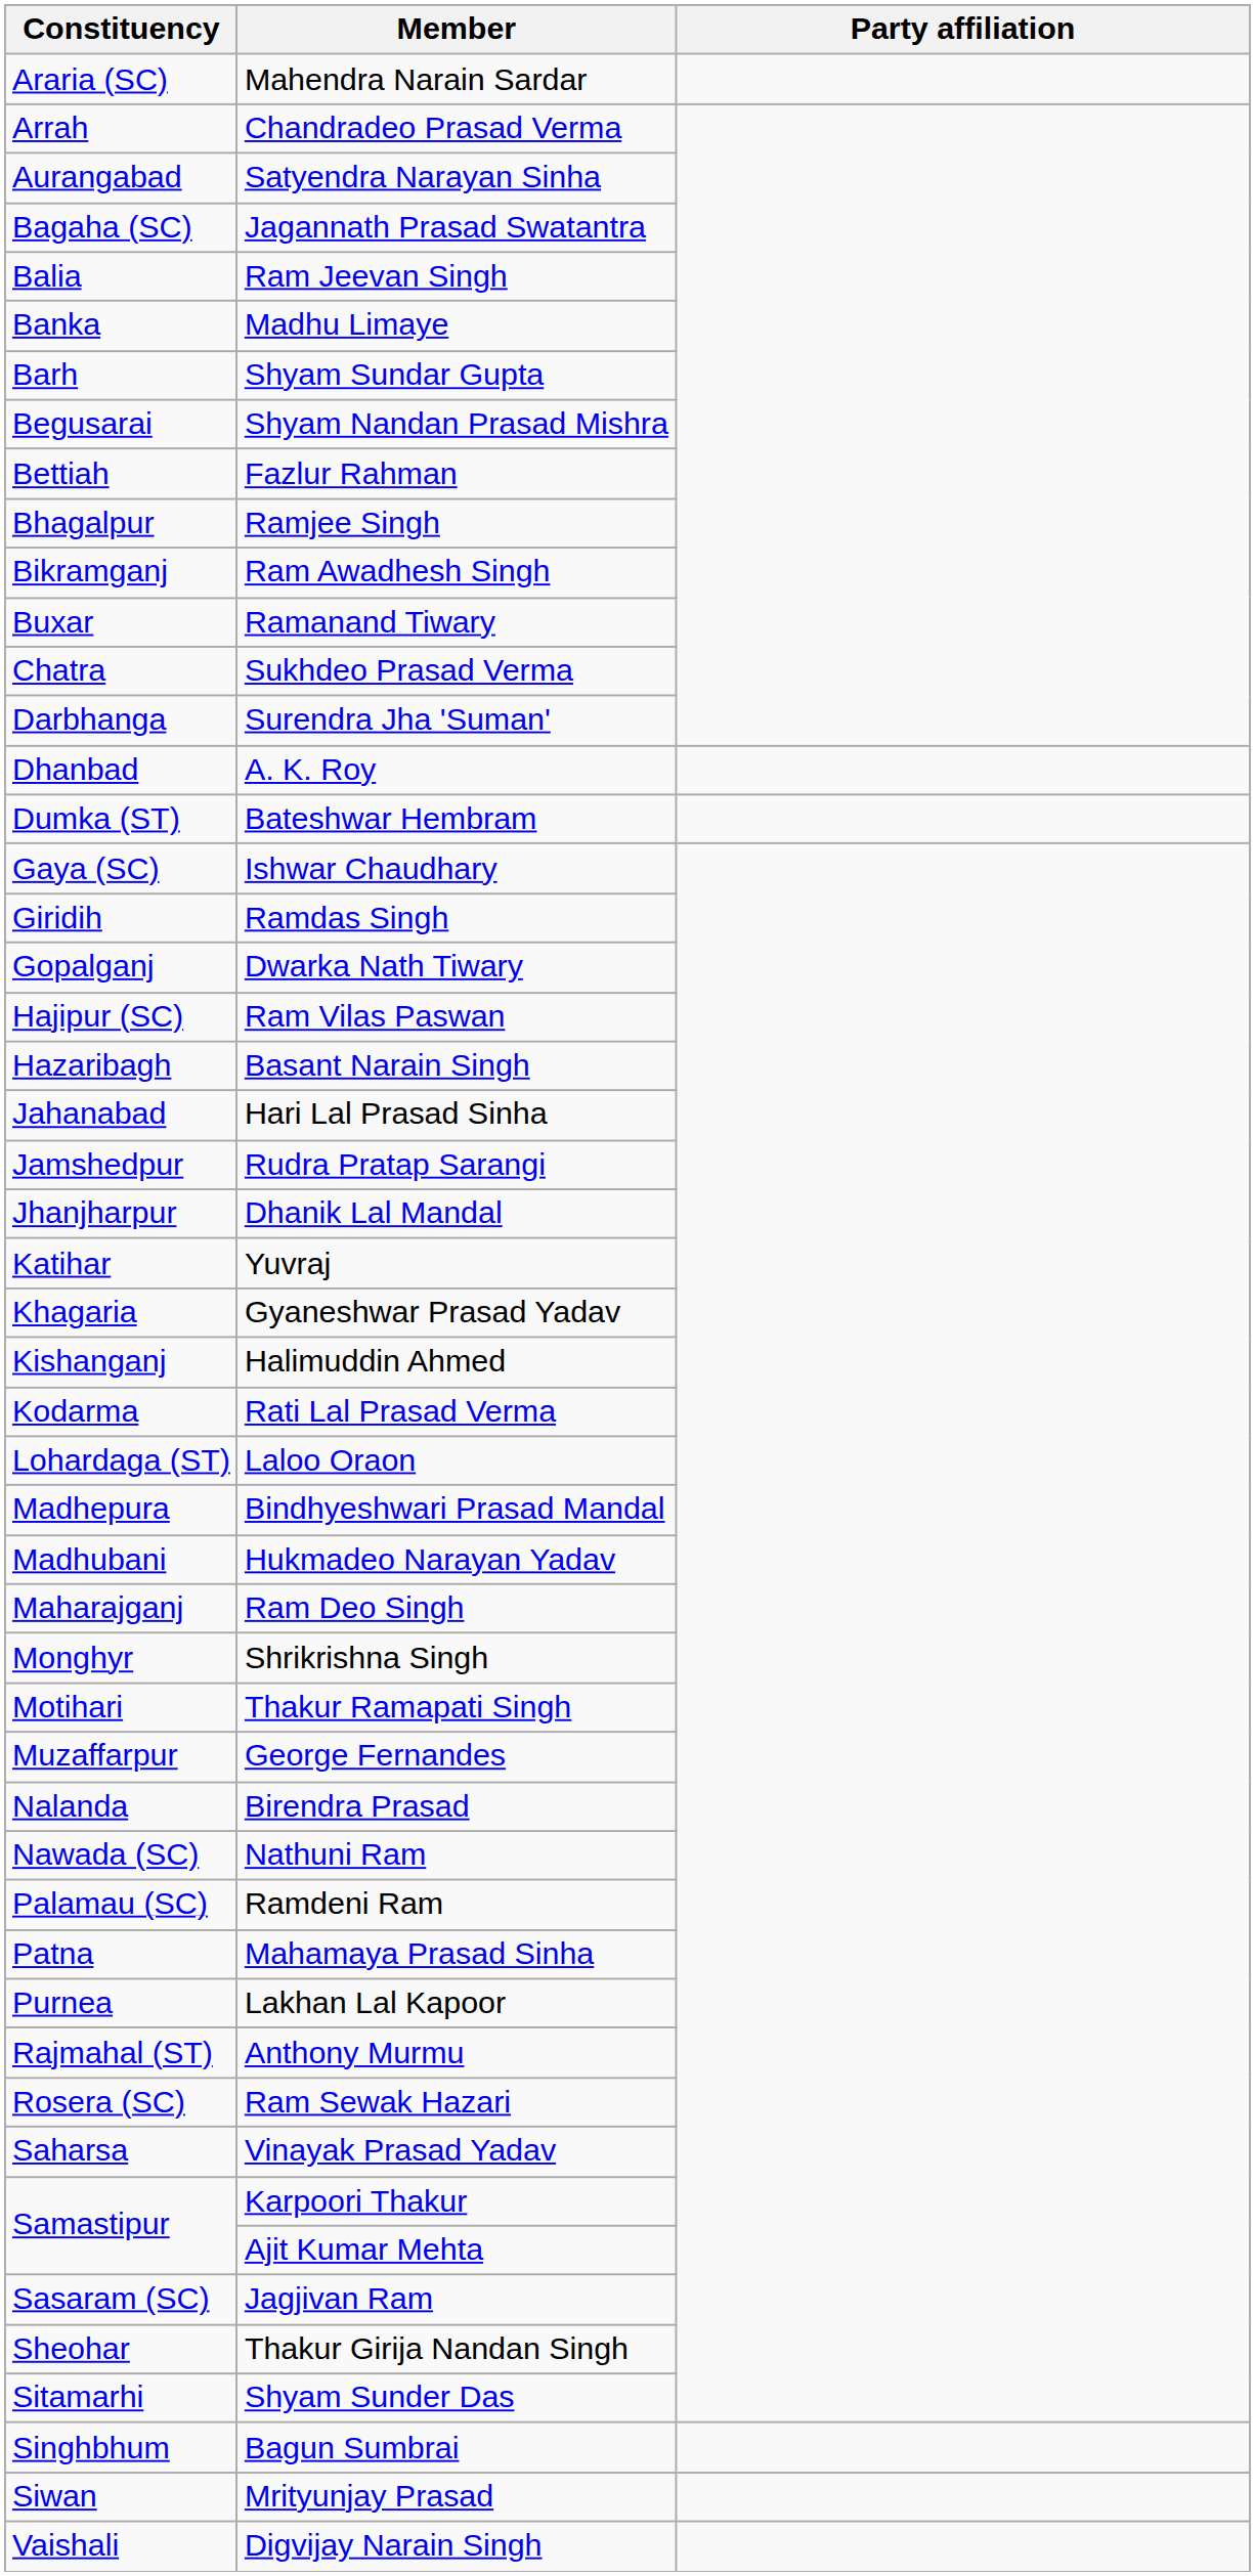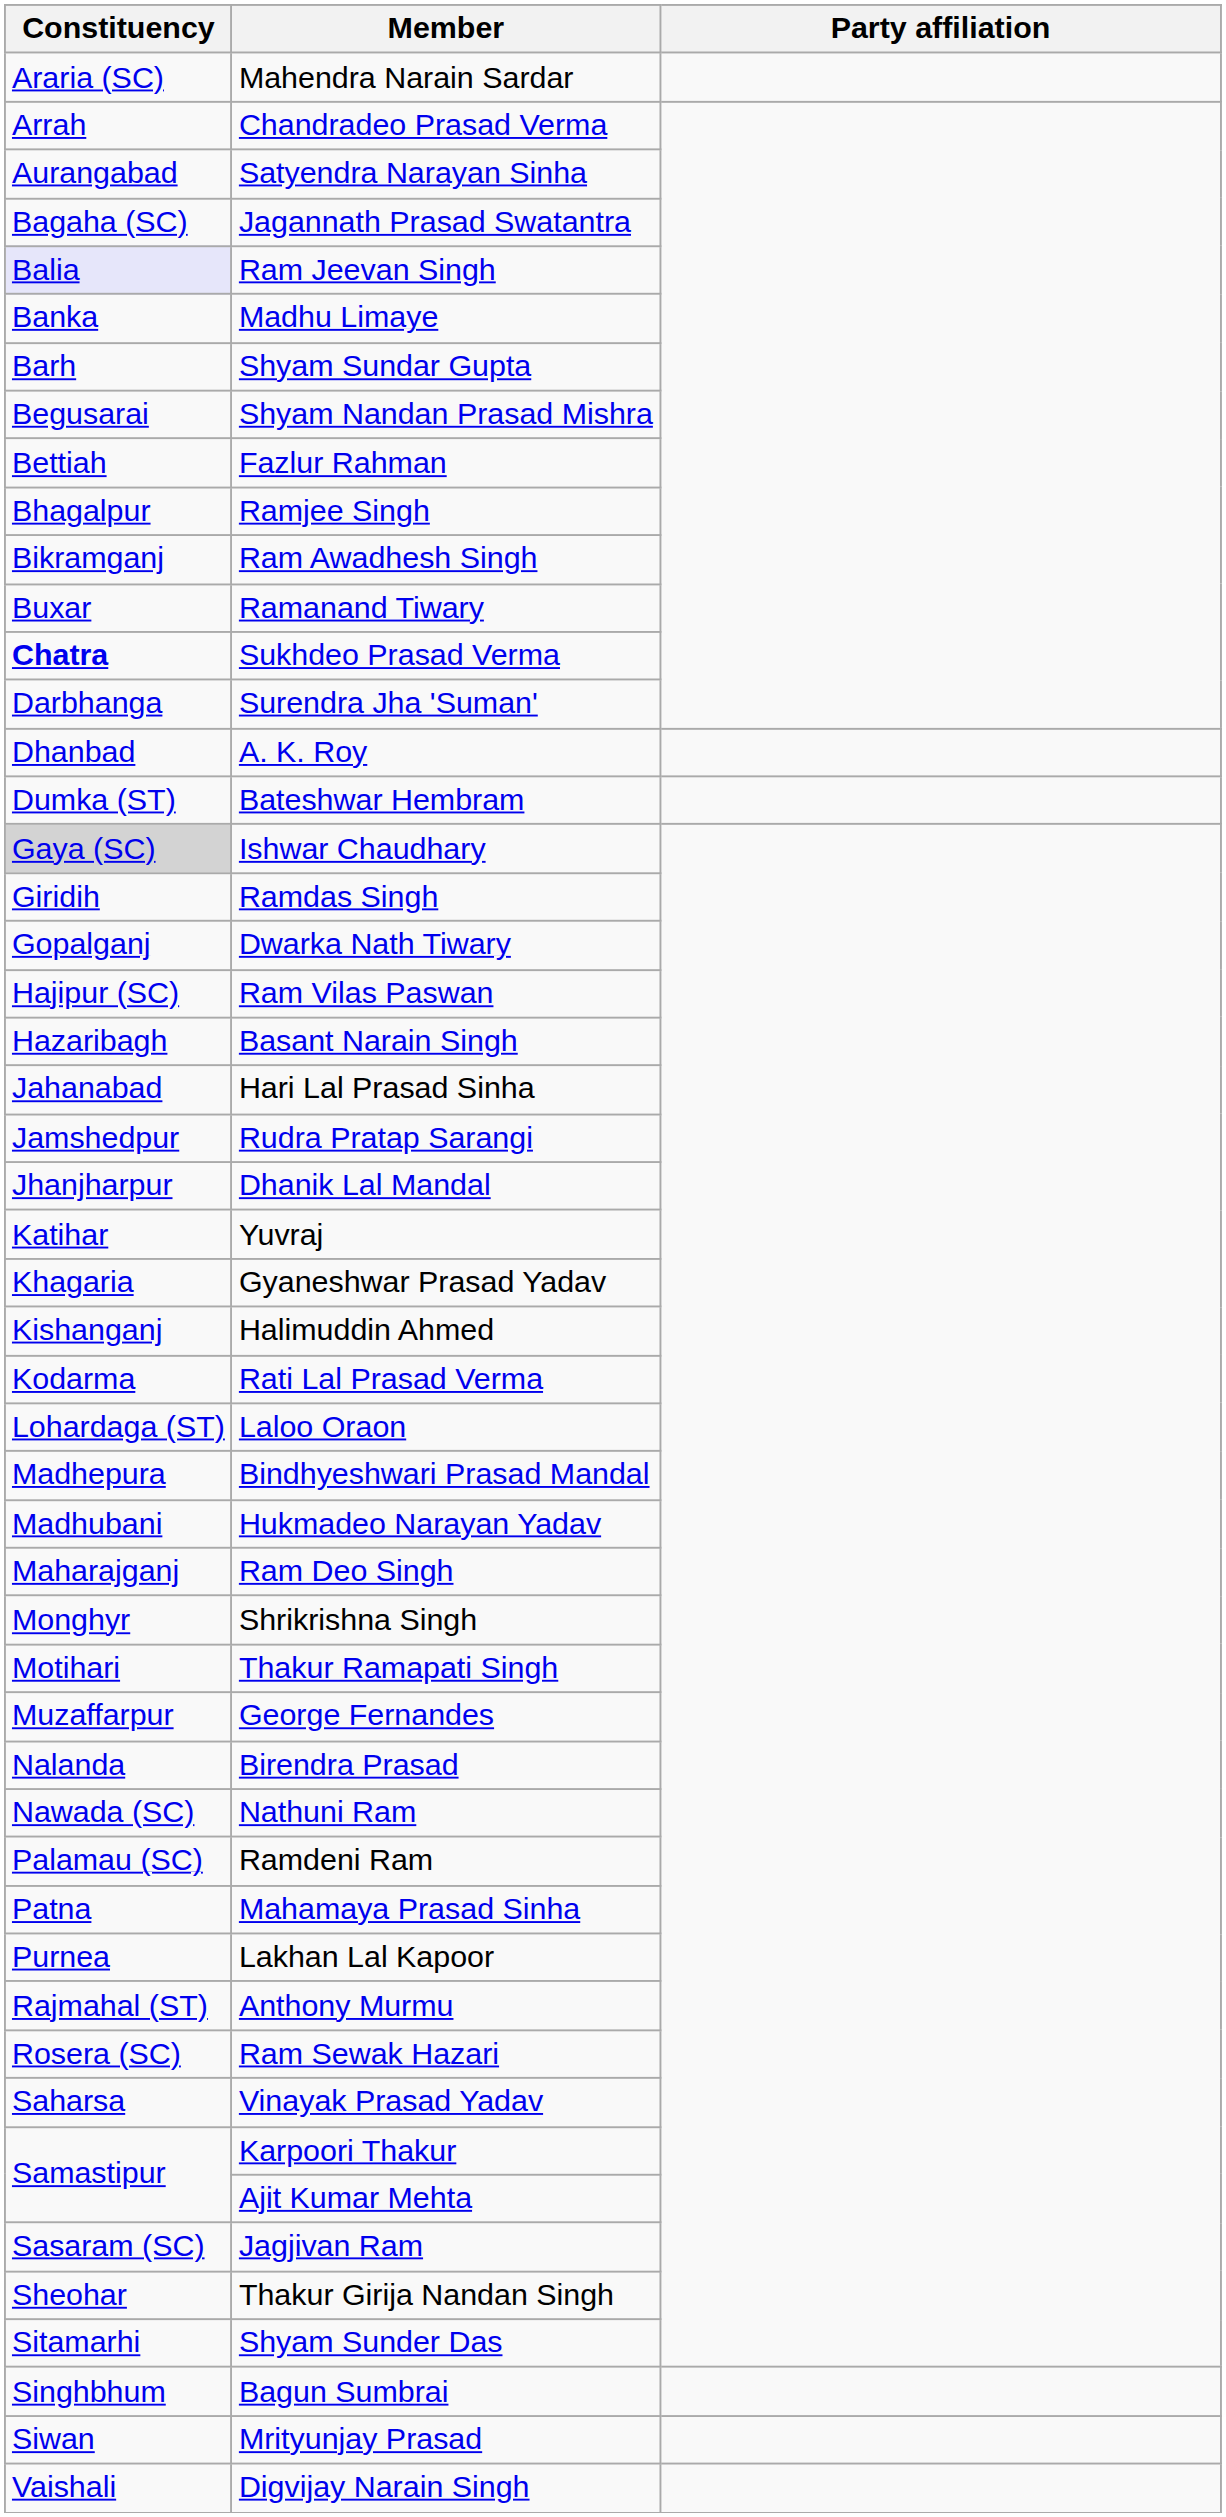Ram Jeevan Singh | Constituency: no background -> lavender background
Sukhdeo Prasad Verma | Constituency: normal -> bold
Ishwar Chaudhary | Constituency: no background -> lightgrey background
